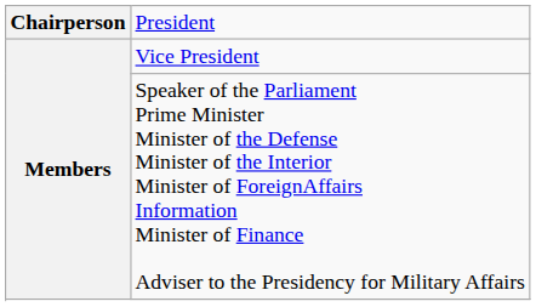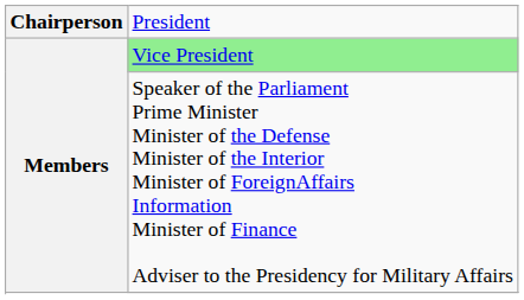Vice President | column 2: no background -> lightgreen background
